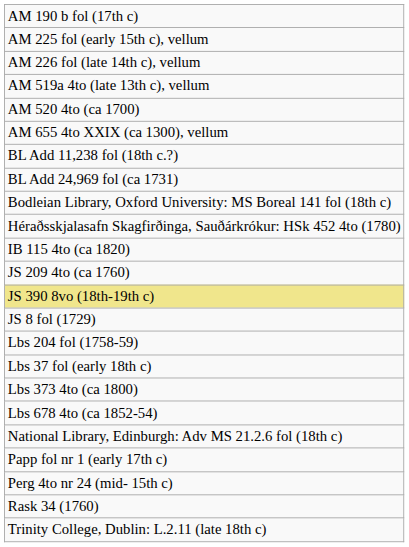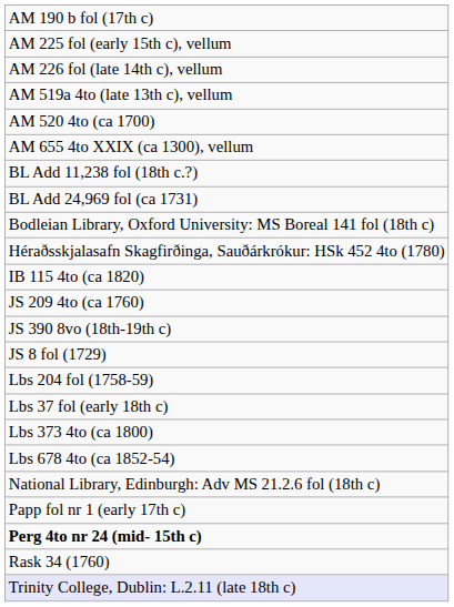row 13 | column 1: khaki background -> no background
row 21 | column 1: normal -> bold
row 23 | column 1: no background -> lavender background
